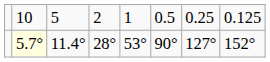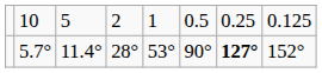row 2 | column 2: lightyellow background -> no background
row 2 | column 7: normal -> bold
